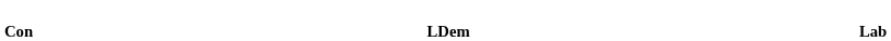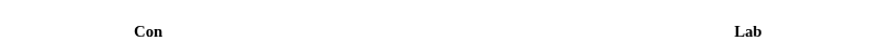- column: 24 | LDem
